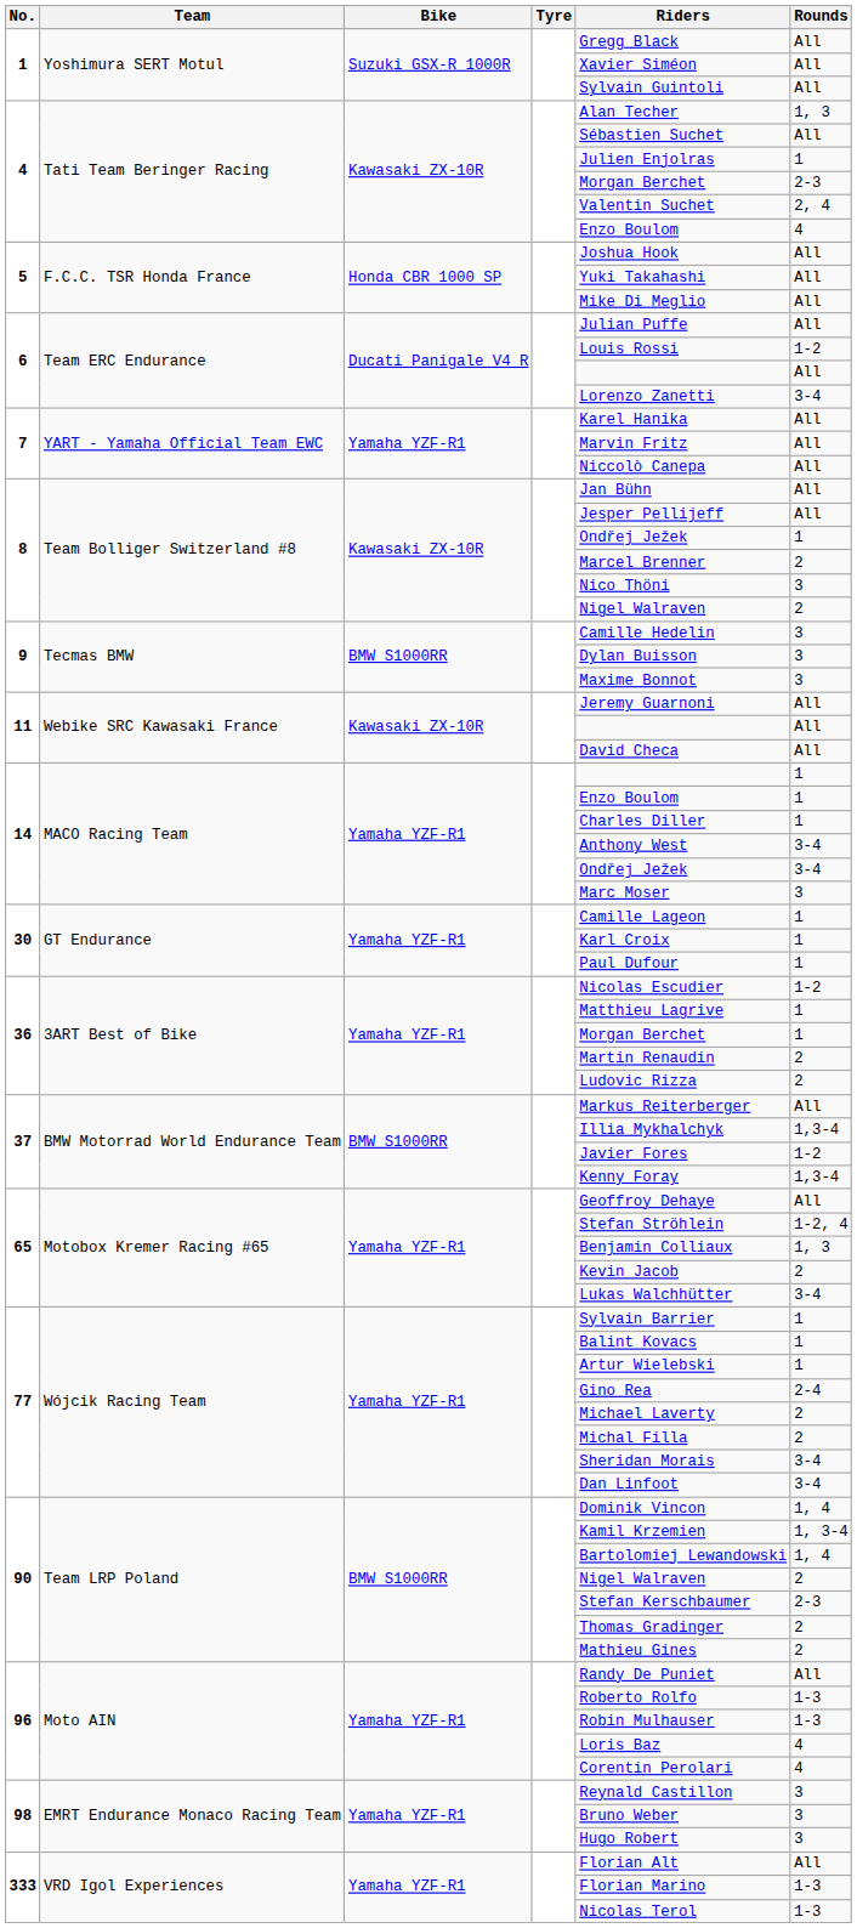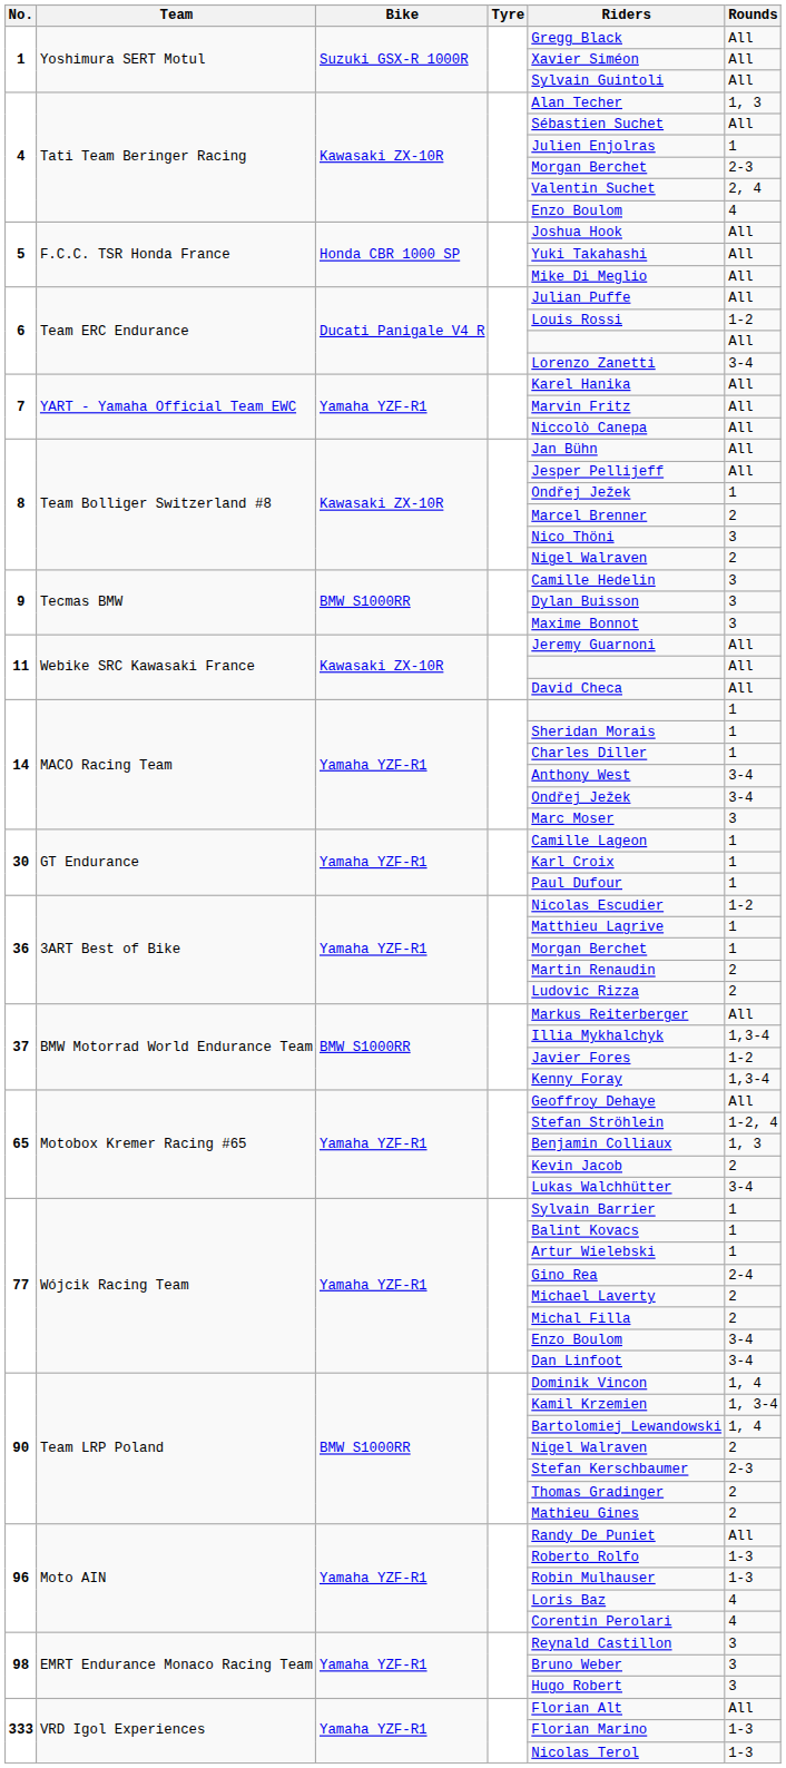row 34 | Riders: Enzo Boulom -> Sheridan Morais
row 62 | Riders: Sheridan Morais -> Enzo Boulom
